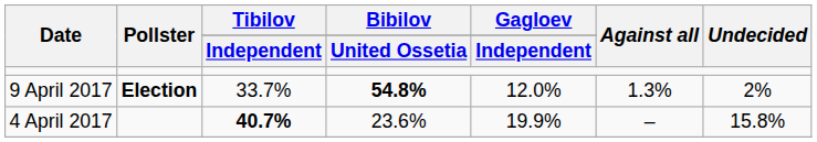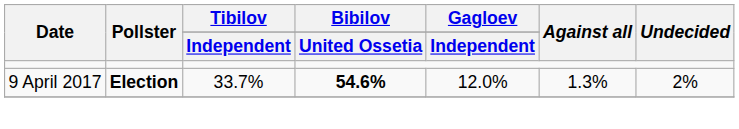9 April 2017 | Bibilov: 54.8% -> 54.6%
- row: 4 April 2017 | 40.7% | 23.6% | 19.9% | – | 15.8%
